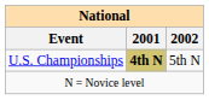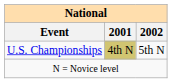U.S. Championships | 2001: bold -> normal
